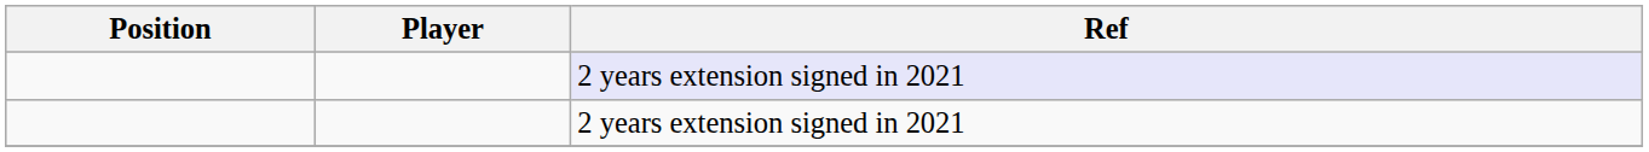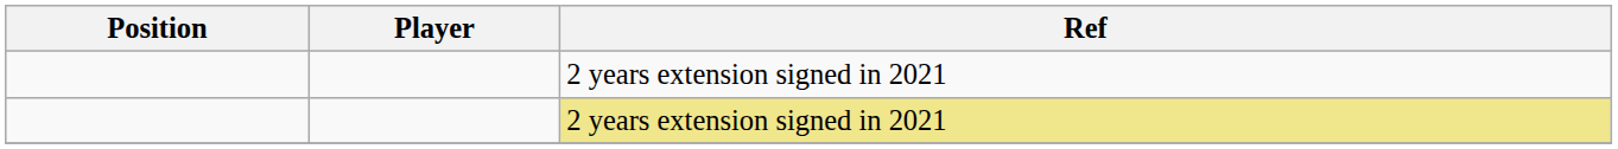row 2 | Ref: lavender background -> no background
row 3 | Ref: no background -> khaki background
